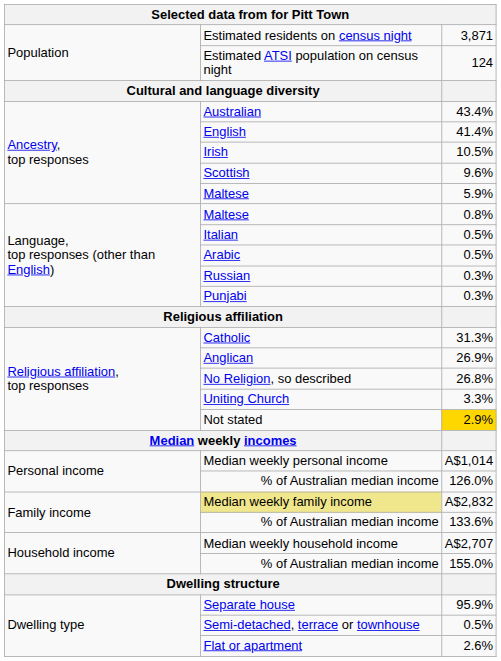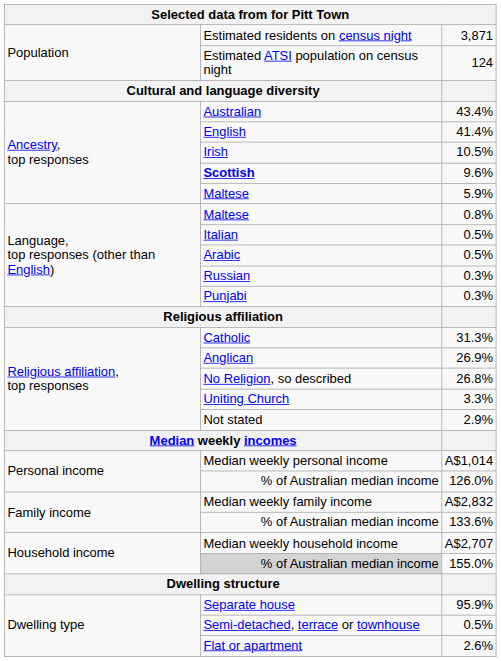Scottish | column 2: normal -> bold
Not stated | column 3: gold background -> no background
Median weekly family income | column 2: khaki background -> no background
% of Australian median income / 155.0% | column 2: no background -> lightgrey background
